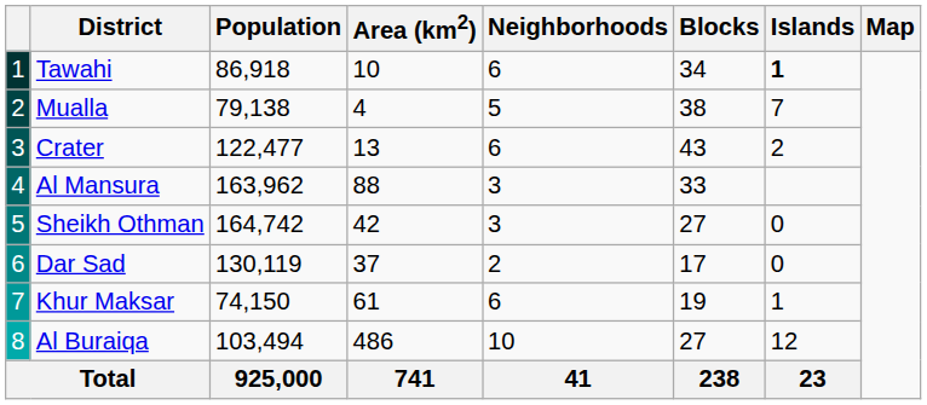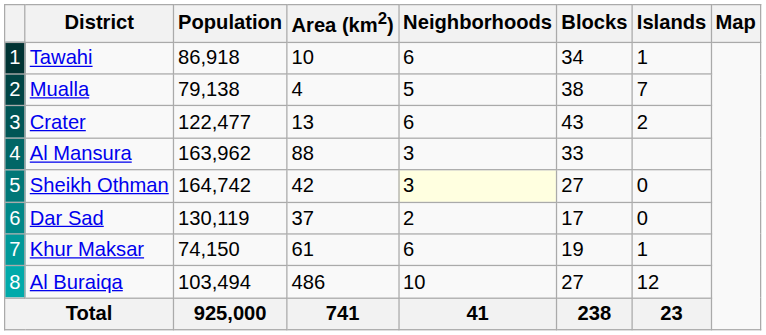Tawahi | Islands: bold -> normal
Sheikh Othman | Neighborhoods: no background -> lightyellow background
